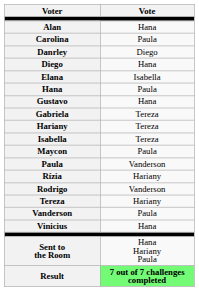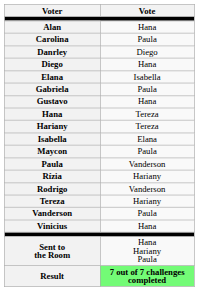row 8 | Voter: Hana -> Gabriela
row 10 | Voter: Gabriela -> Hana
row 12 | Vote: Tereza -> Elana
